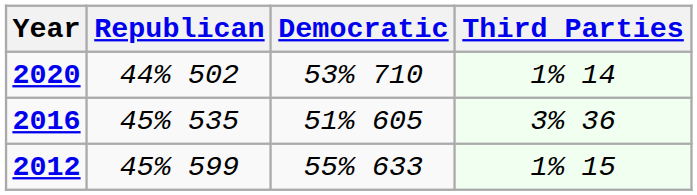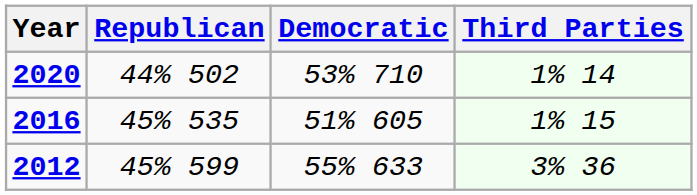2016 | Third Parties: 3% 36 -> 1% 15
2012 | Third Parties: 1% 15 -> 3% 36
